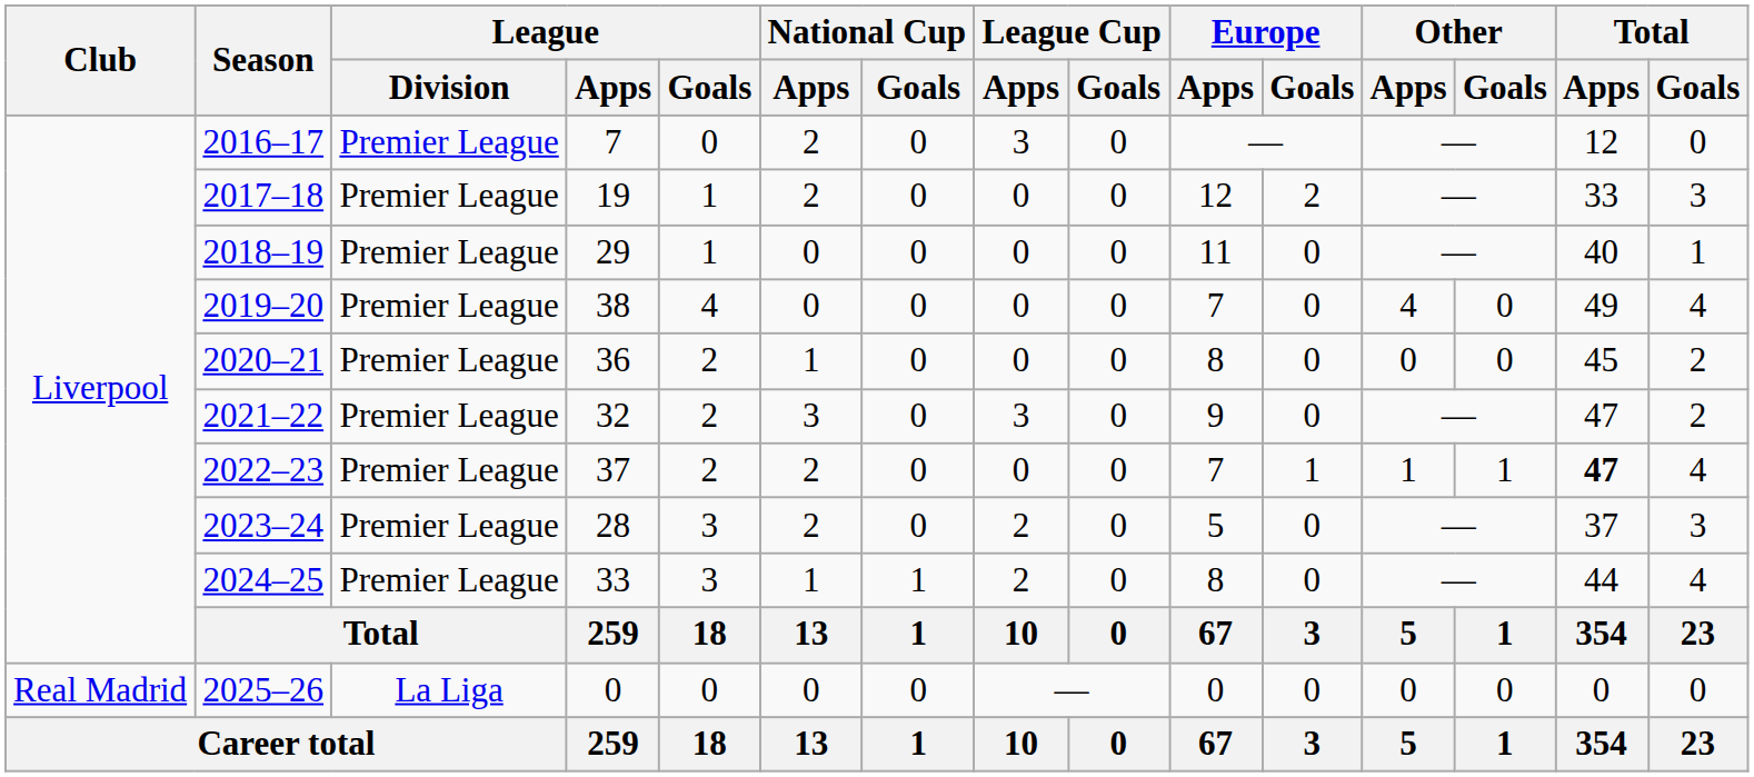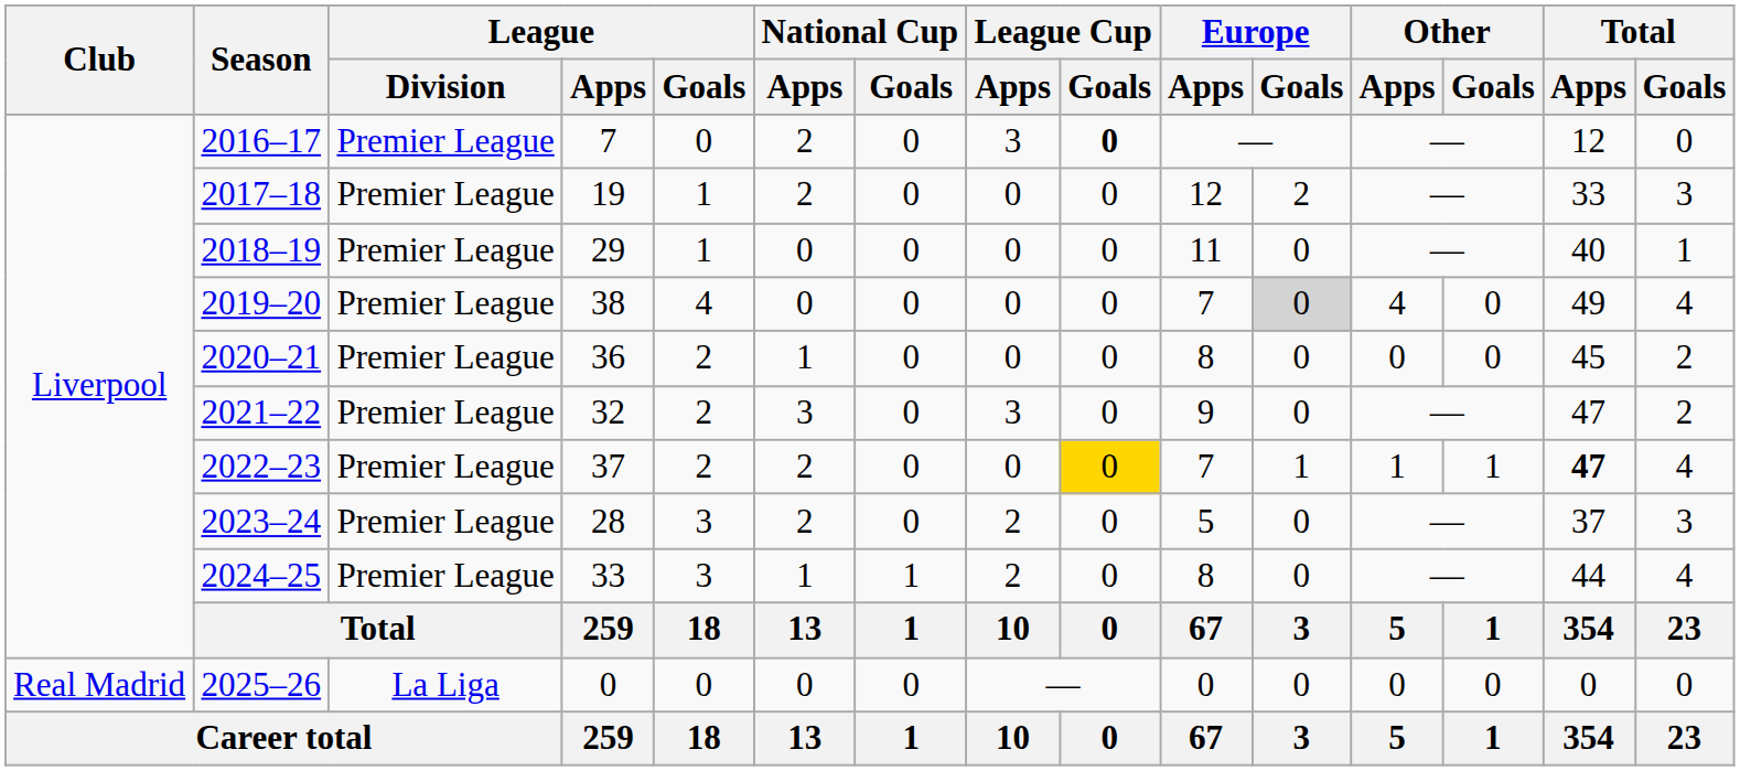2016–17 | League Cup / Goals: normal -> bold
2019–20 | Europe / Goals: no background -> lightgrey background
2022–23 | League Cup / Goals: no background -> gold background
